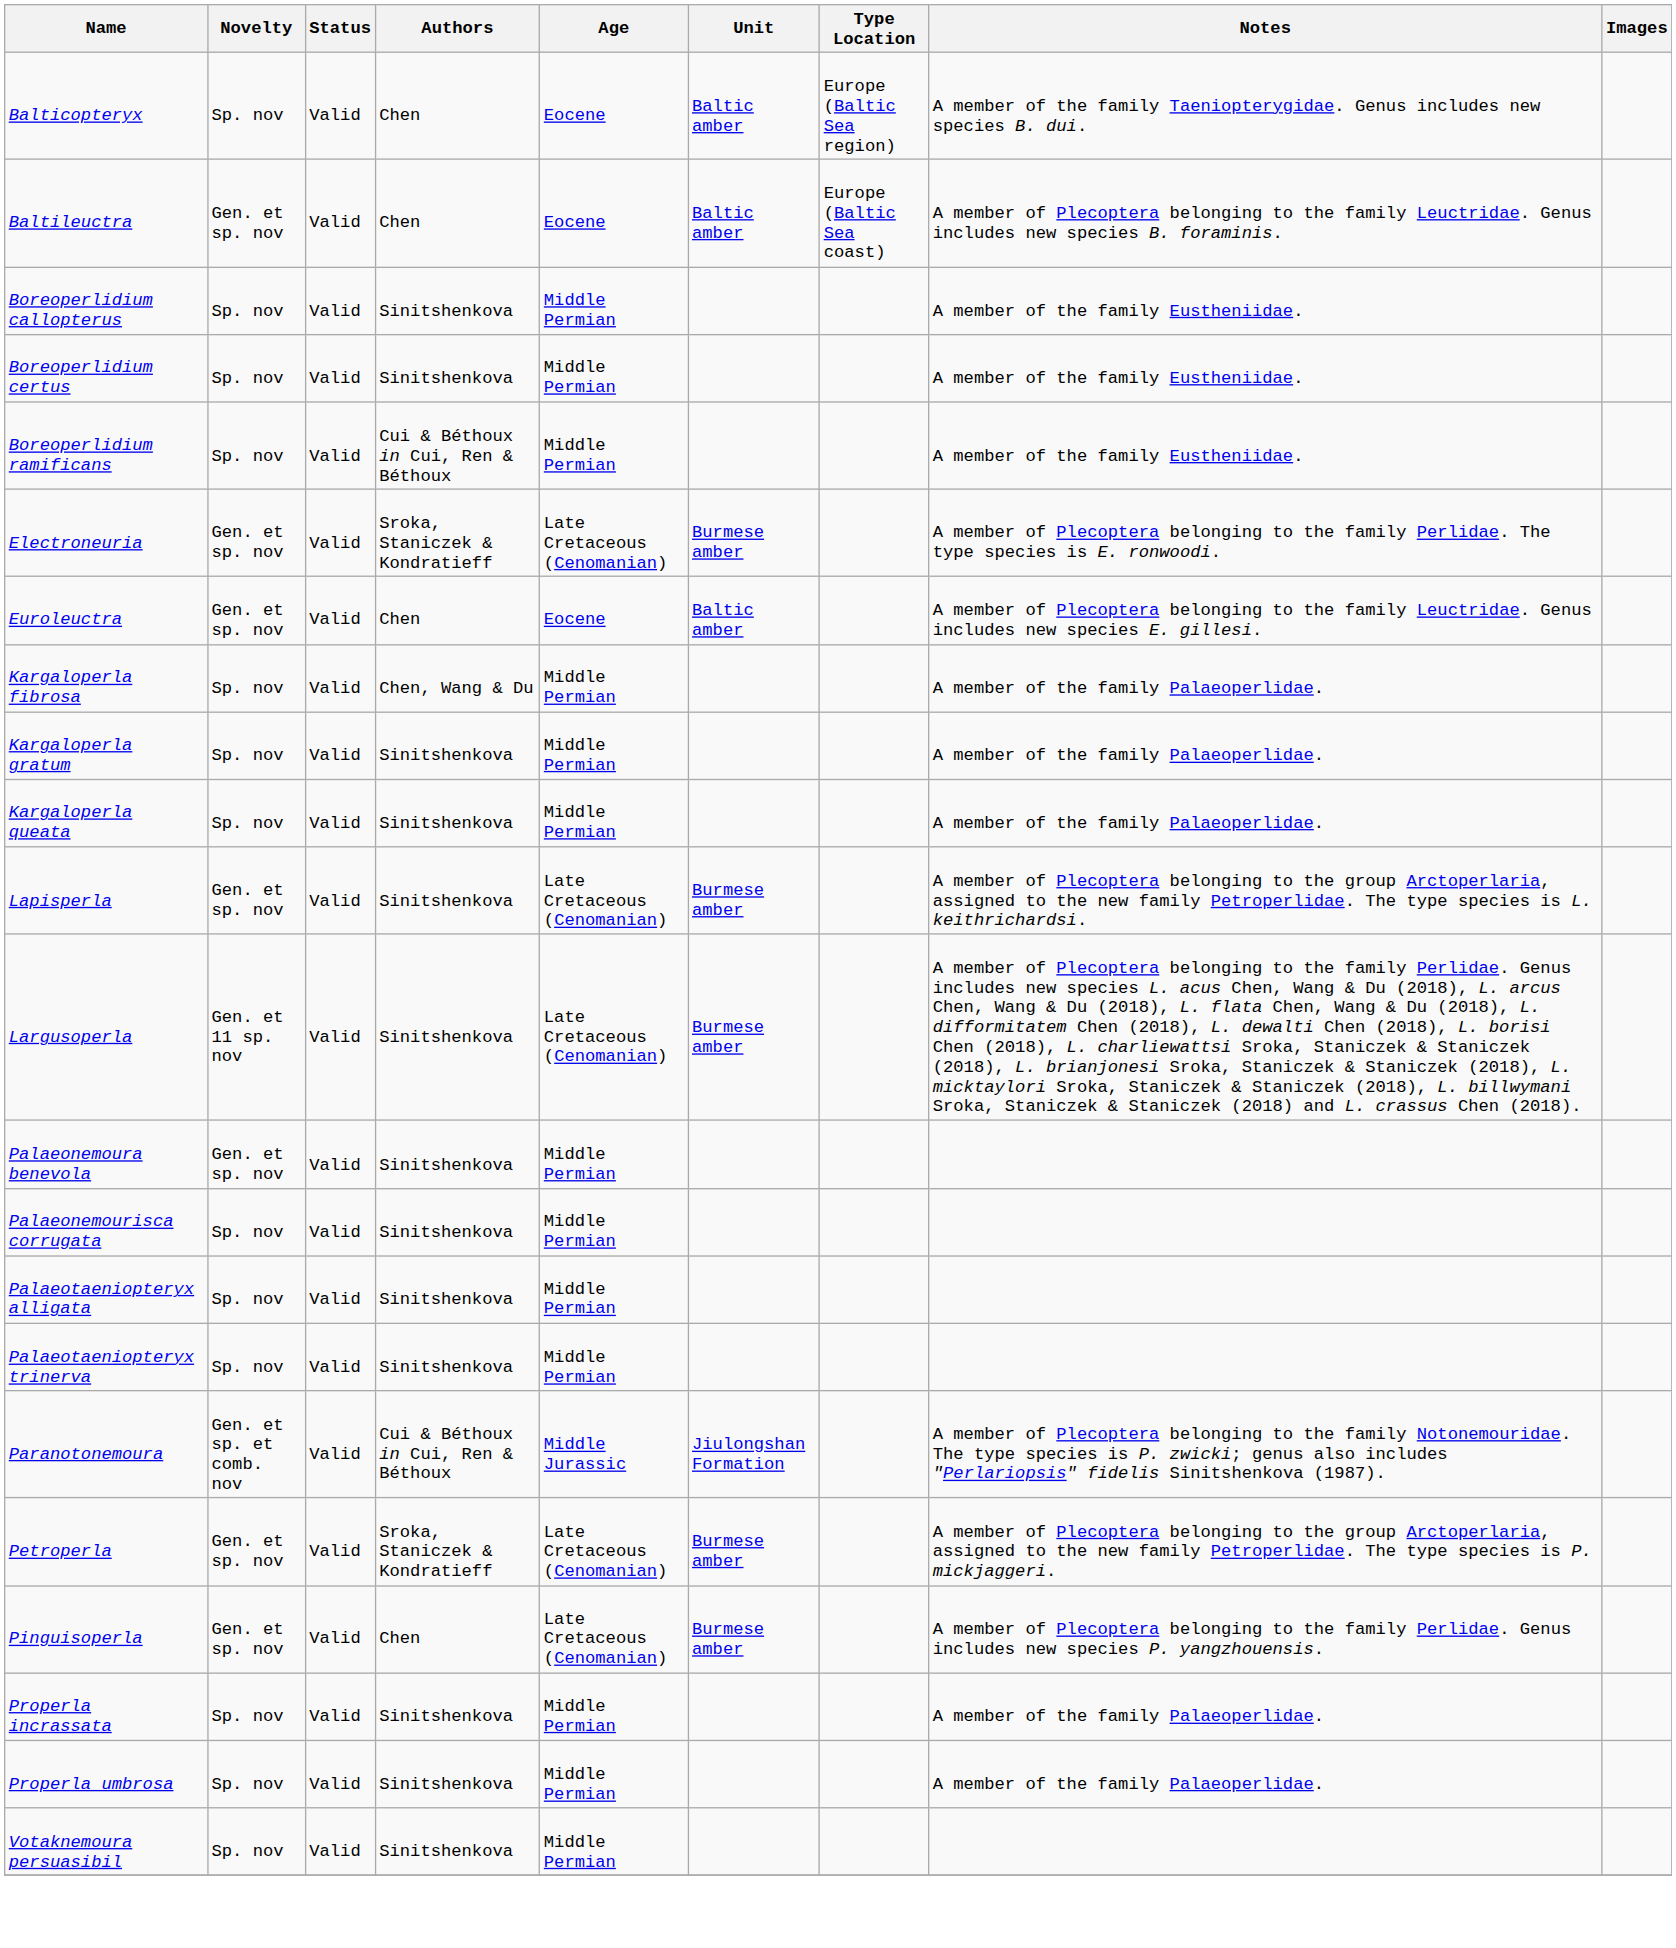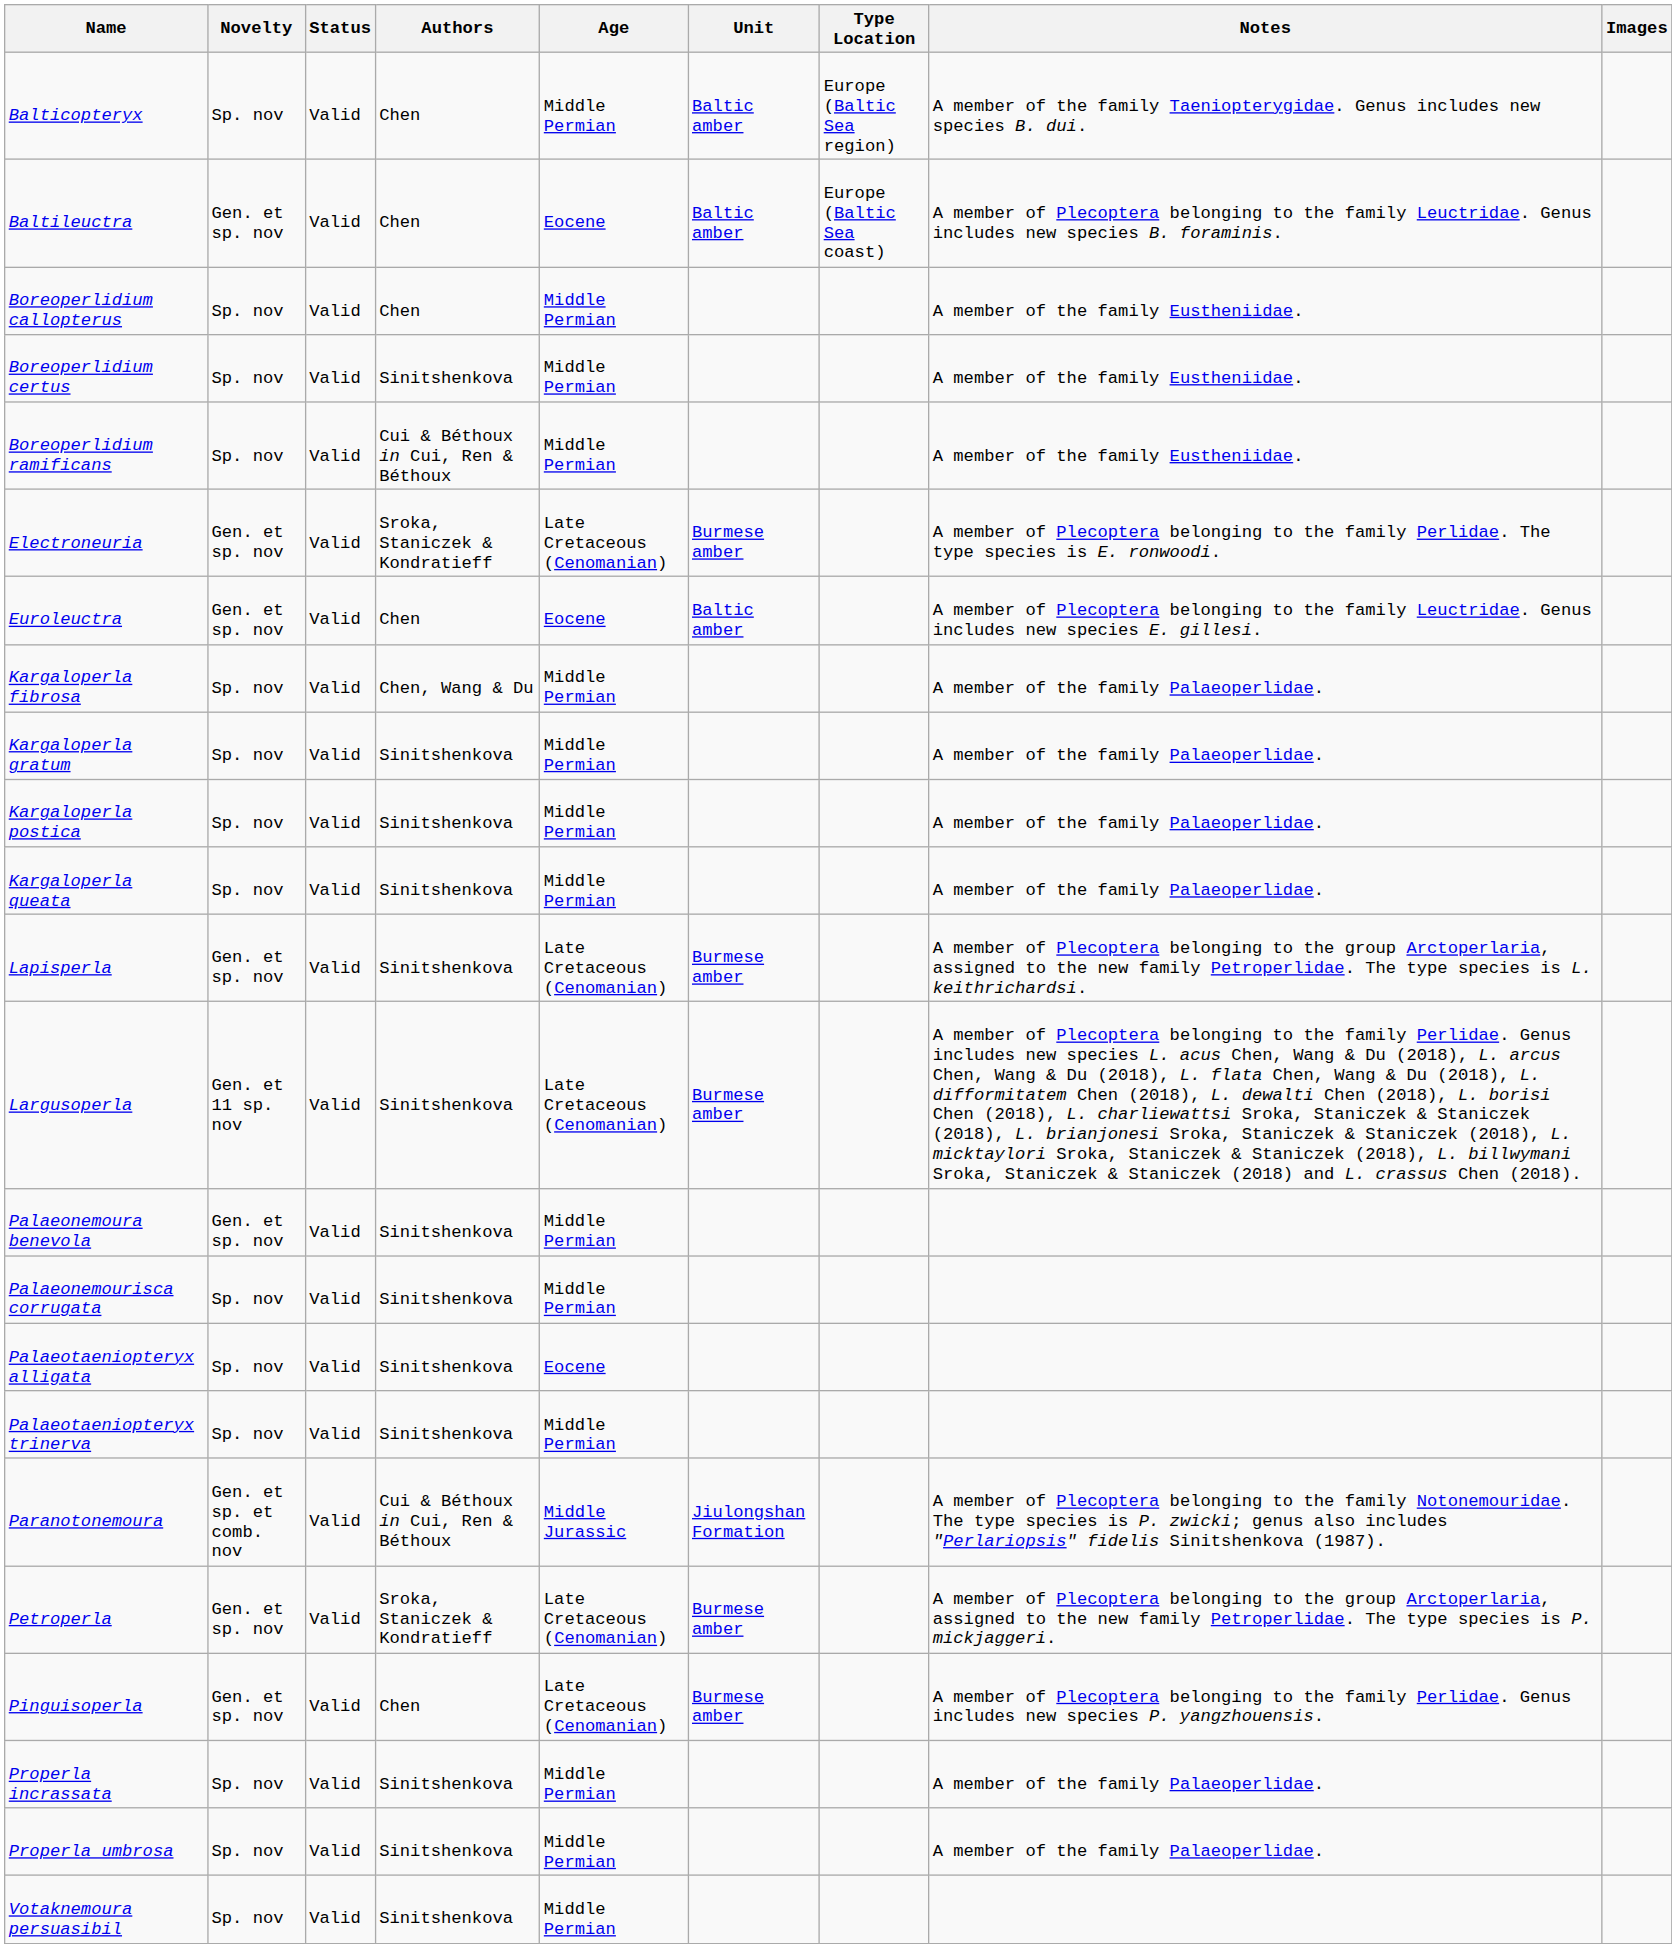Balticopteryx | Age: Eocene -> Middle Permian
Boreoperlidium callopterus | Authors: Sinitshenkova -> Chen
+ row: Kargaloperla postica | Sp. nov | Valid | Sinitshenkova | Middle Permian | A member of the family Palaeoperlidae.
Palaeotaeniopteryx alligata | Age: Middle Permian -> Eocene
